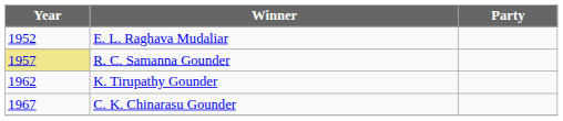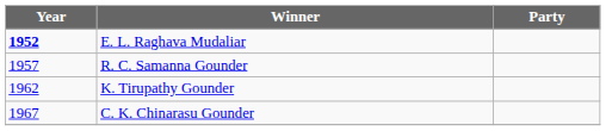E. L. Raghava Mudaliar | Year: normal -> bold
R. C. Samanna Gounder | Year: khaki background -> no background
